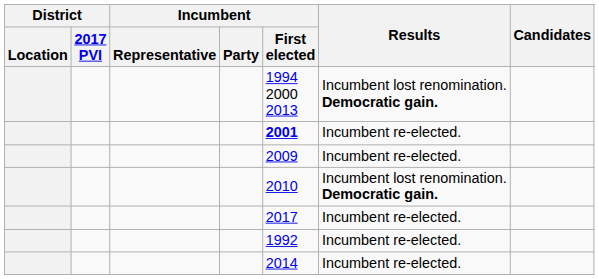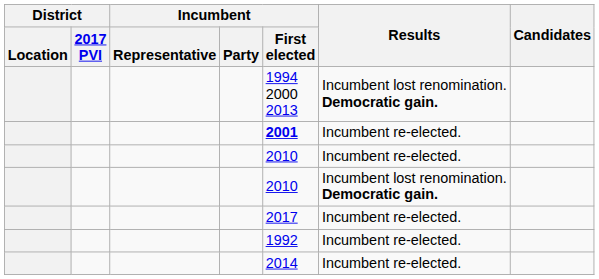row 5 | Incumbent / First elected: 2009 -> 2010
